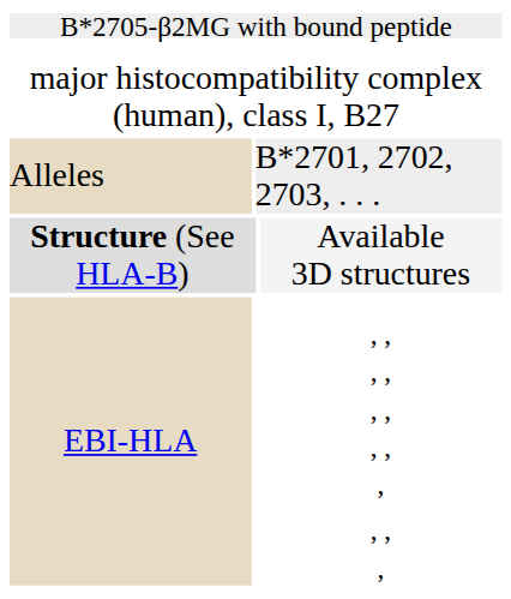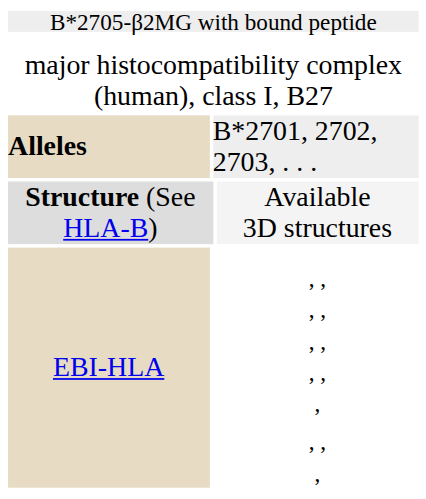B*2701, 2702, 2703, . . . | column 1: normal -> bold
